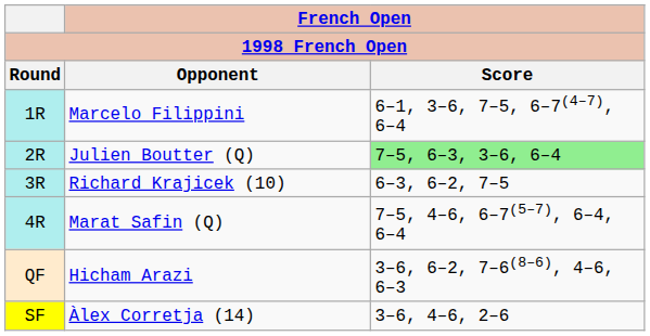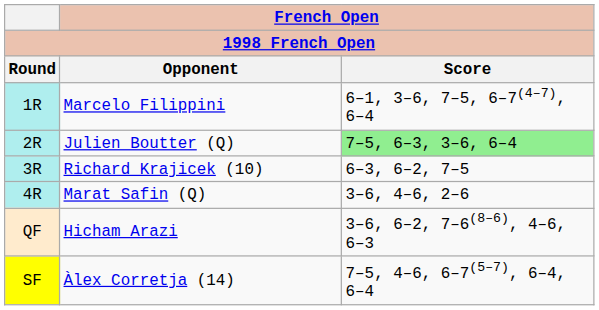Marat Safin (Q) | French Open / Score: 7–5, 4–6, 6–7(5–7), 6–4, 6–4 -> 3–6, 4–6, 2–6
Àlex Corretja (14) | French Open / Score: 3–6, 4–6, 2–6 -> 7–5, 4–6, 6–7(5–7), 6–4, 6–4
